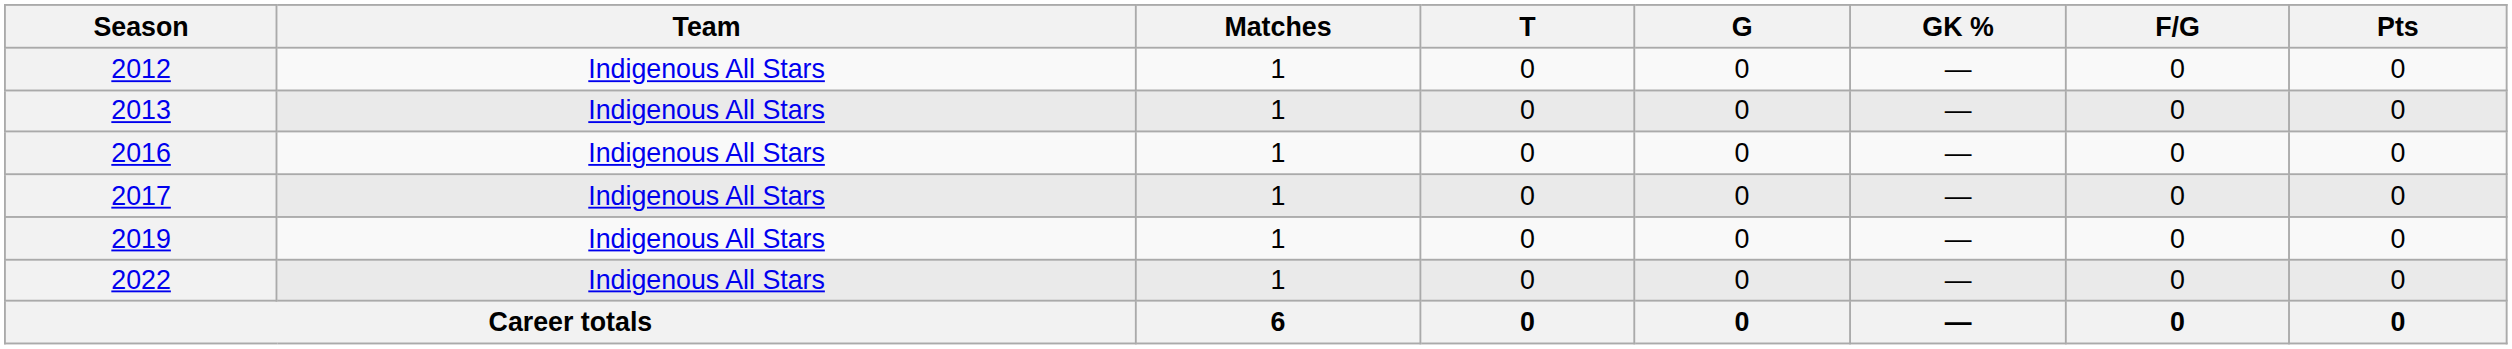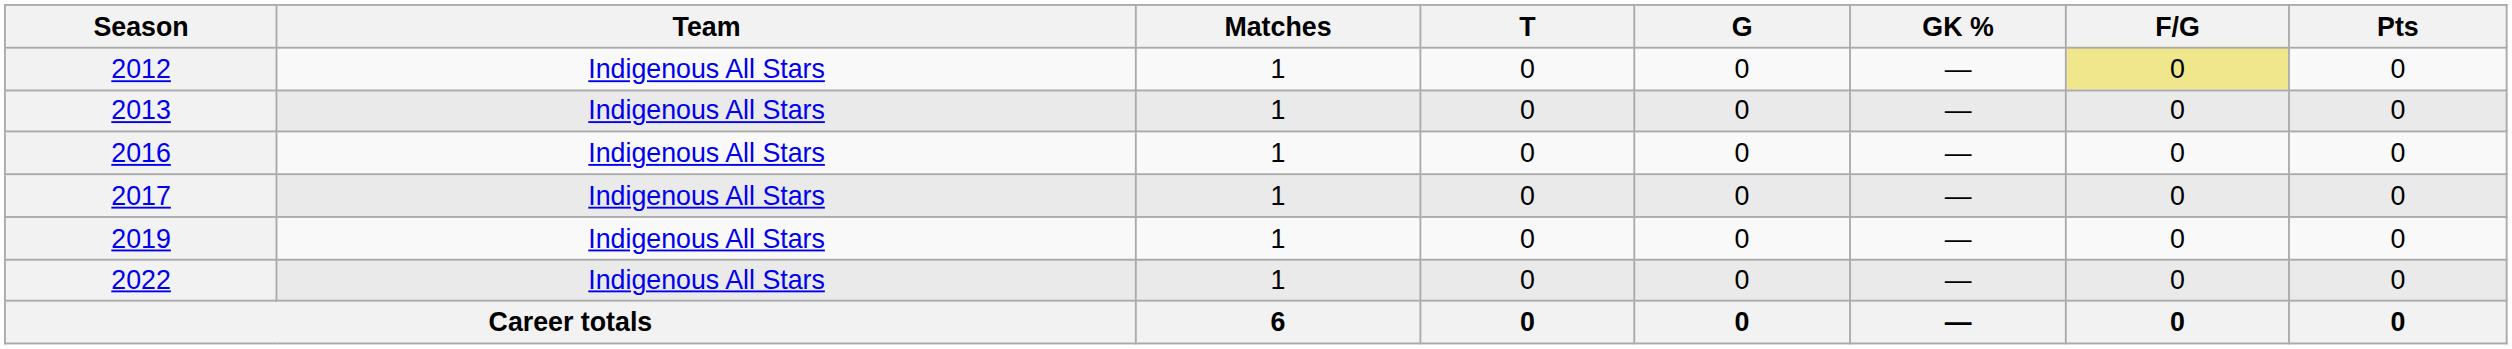row 2 | F/G: no background -> khaki background
